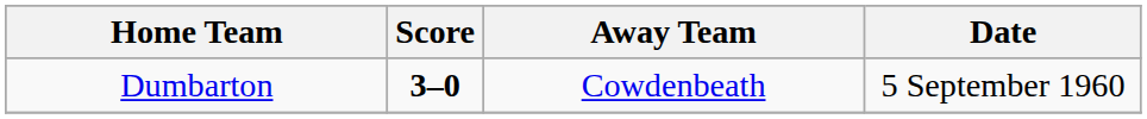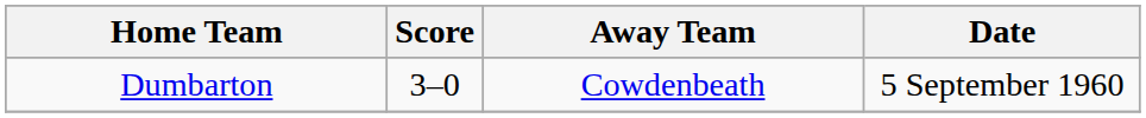Dumbarton | Score: bold -> normal
